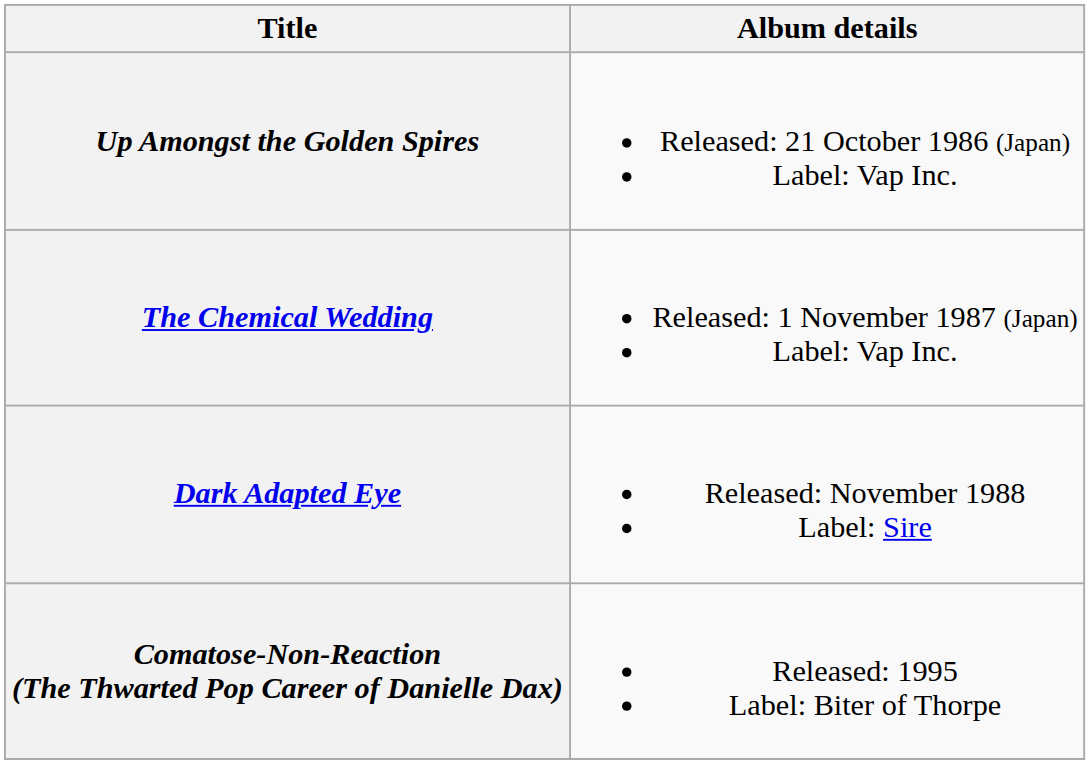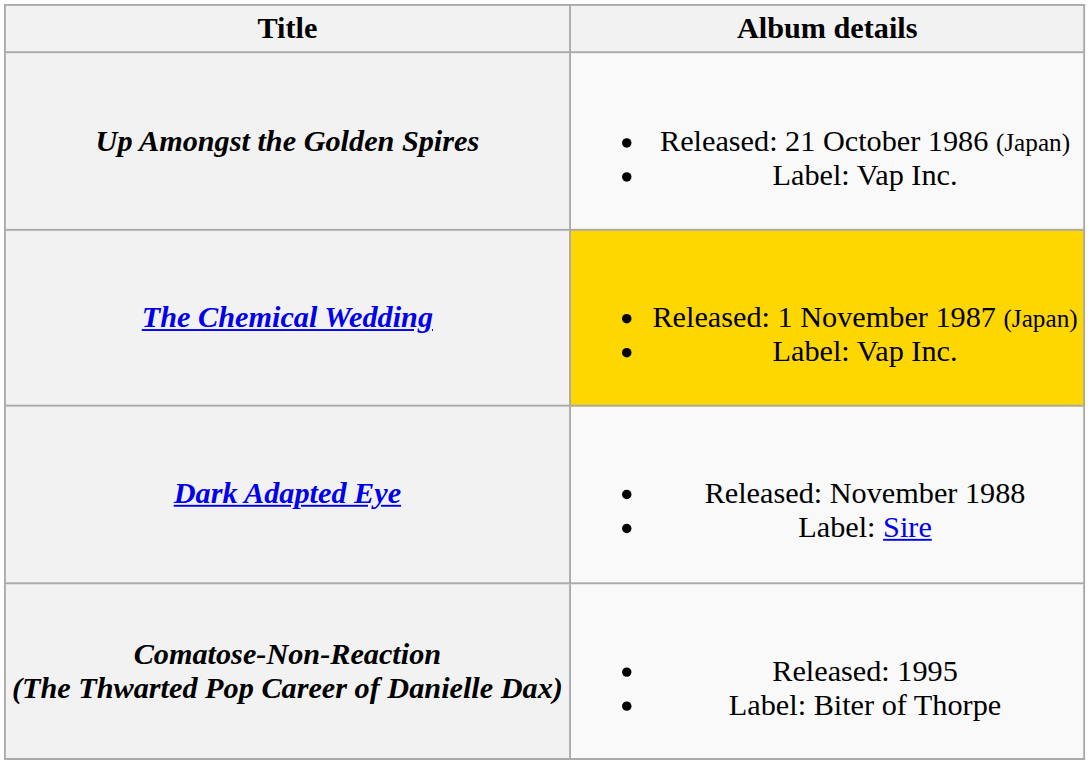The Chemical Wedding | Album details: no background -> gold background
